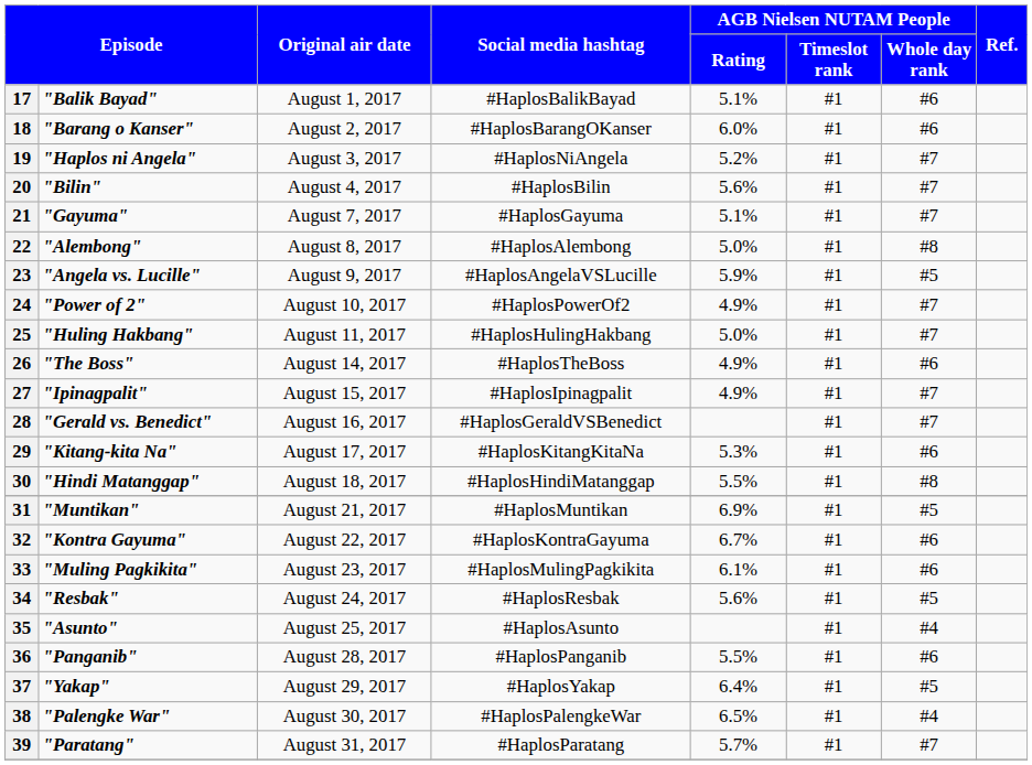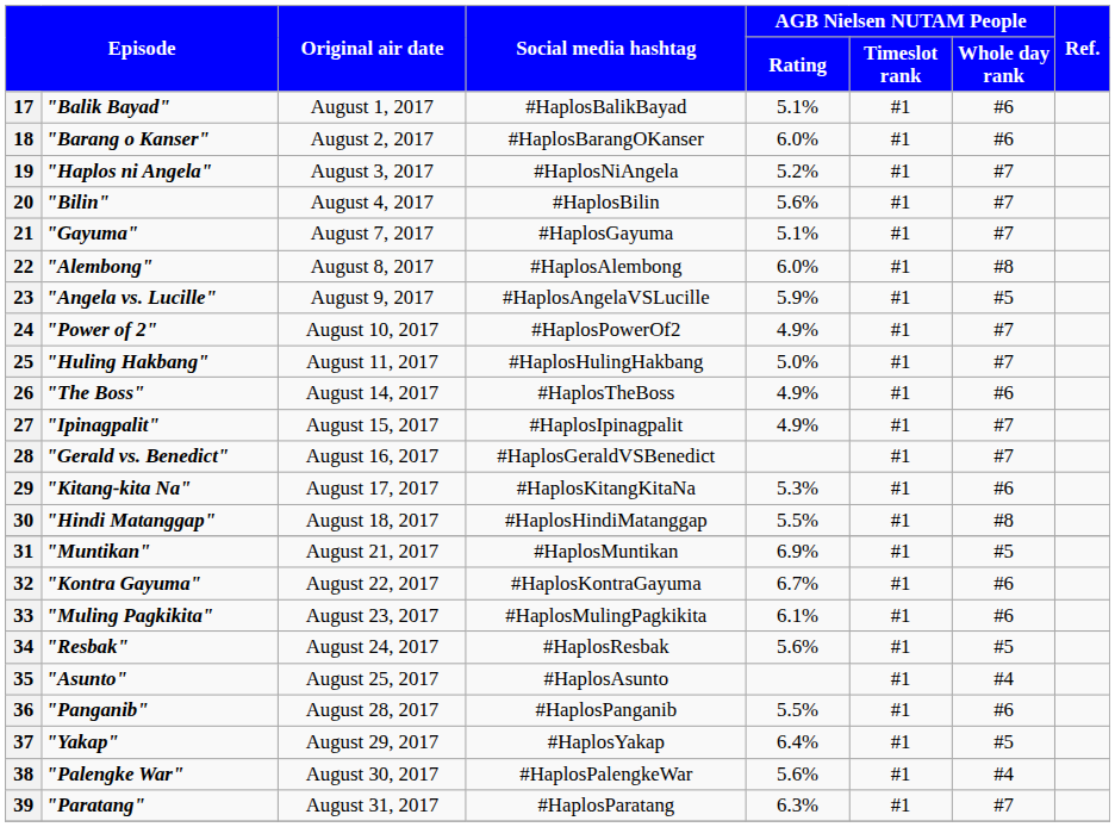22 | AGB Nielsen NUTAM People / Rating: 5.0% -> 6.0%
38 | AGB Nielsen NUTAM People / Rating: 6.5% -> 5.6%
39 | AGB Nielsen NUTAM People / Rating: 5.7% -> 6.3%
